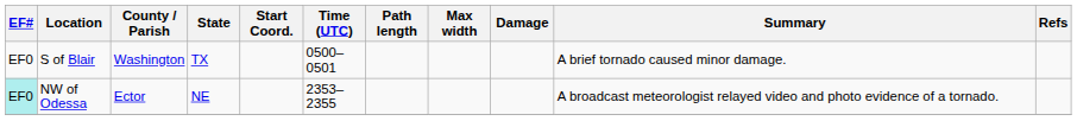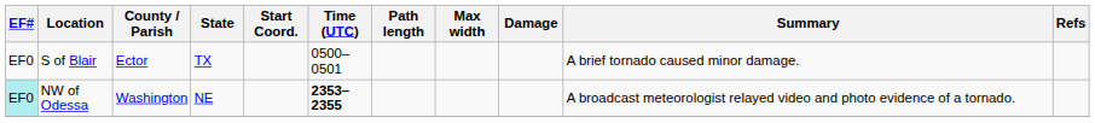S of Blair | County / Parish: Washington -> Ector
NW of Odessa | County / Parish: Ector -> Washington
NW of Odessa | Time (UTC): normal -> bold
